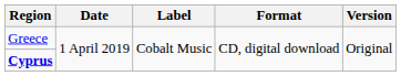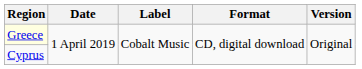Greece | Region: no background -> lightyellow background
Cyprus | Region: bold -> normal
